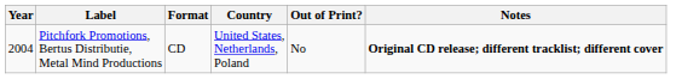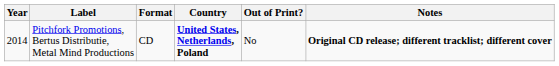row 2 | Year: 2004 -> 2014
row 2 | Country: normal -> bold
